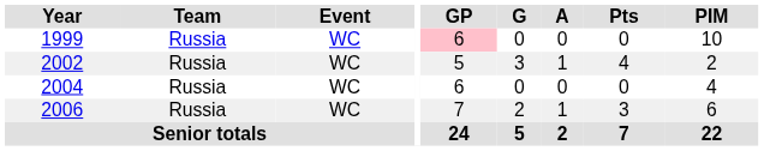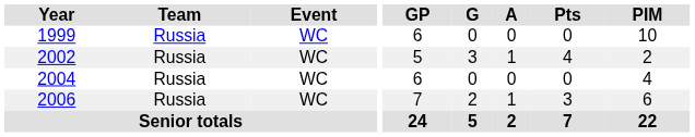1999 | GP: pink background -> no background
